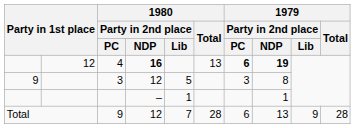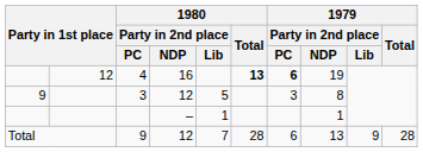4 | 1980 / Party in 2nd place / NDP: bold -> normal
4 | 1980 / Total: normal -> bold
4 | 1979 / Party in 2nd place / NDP: bold -> normal
